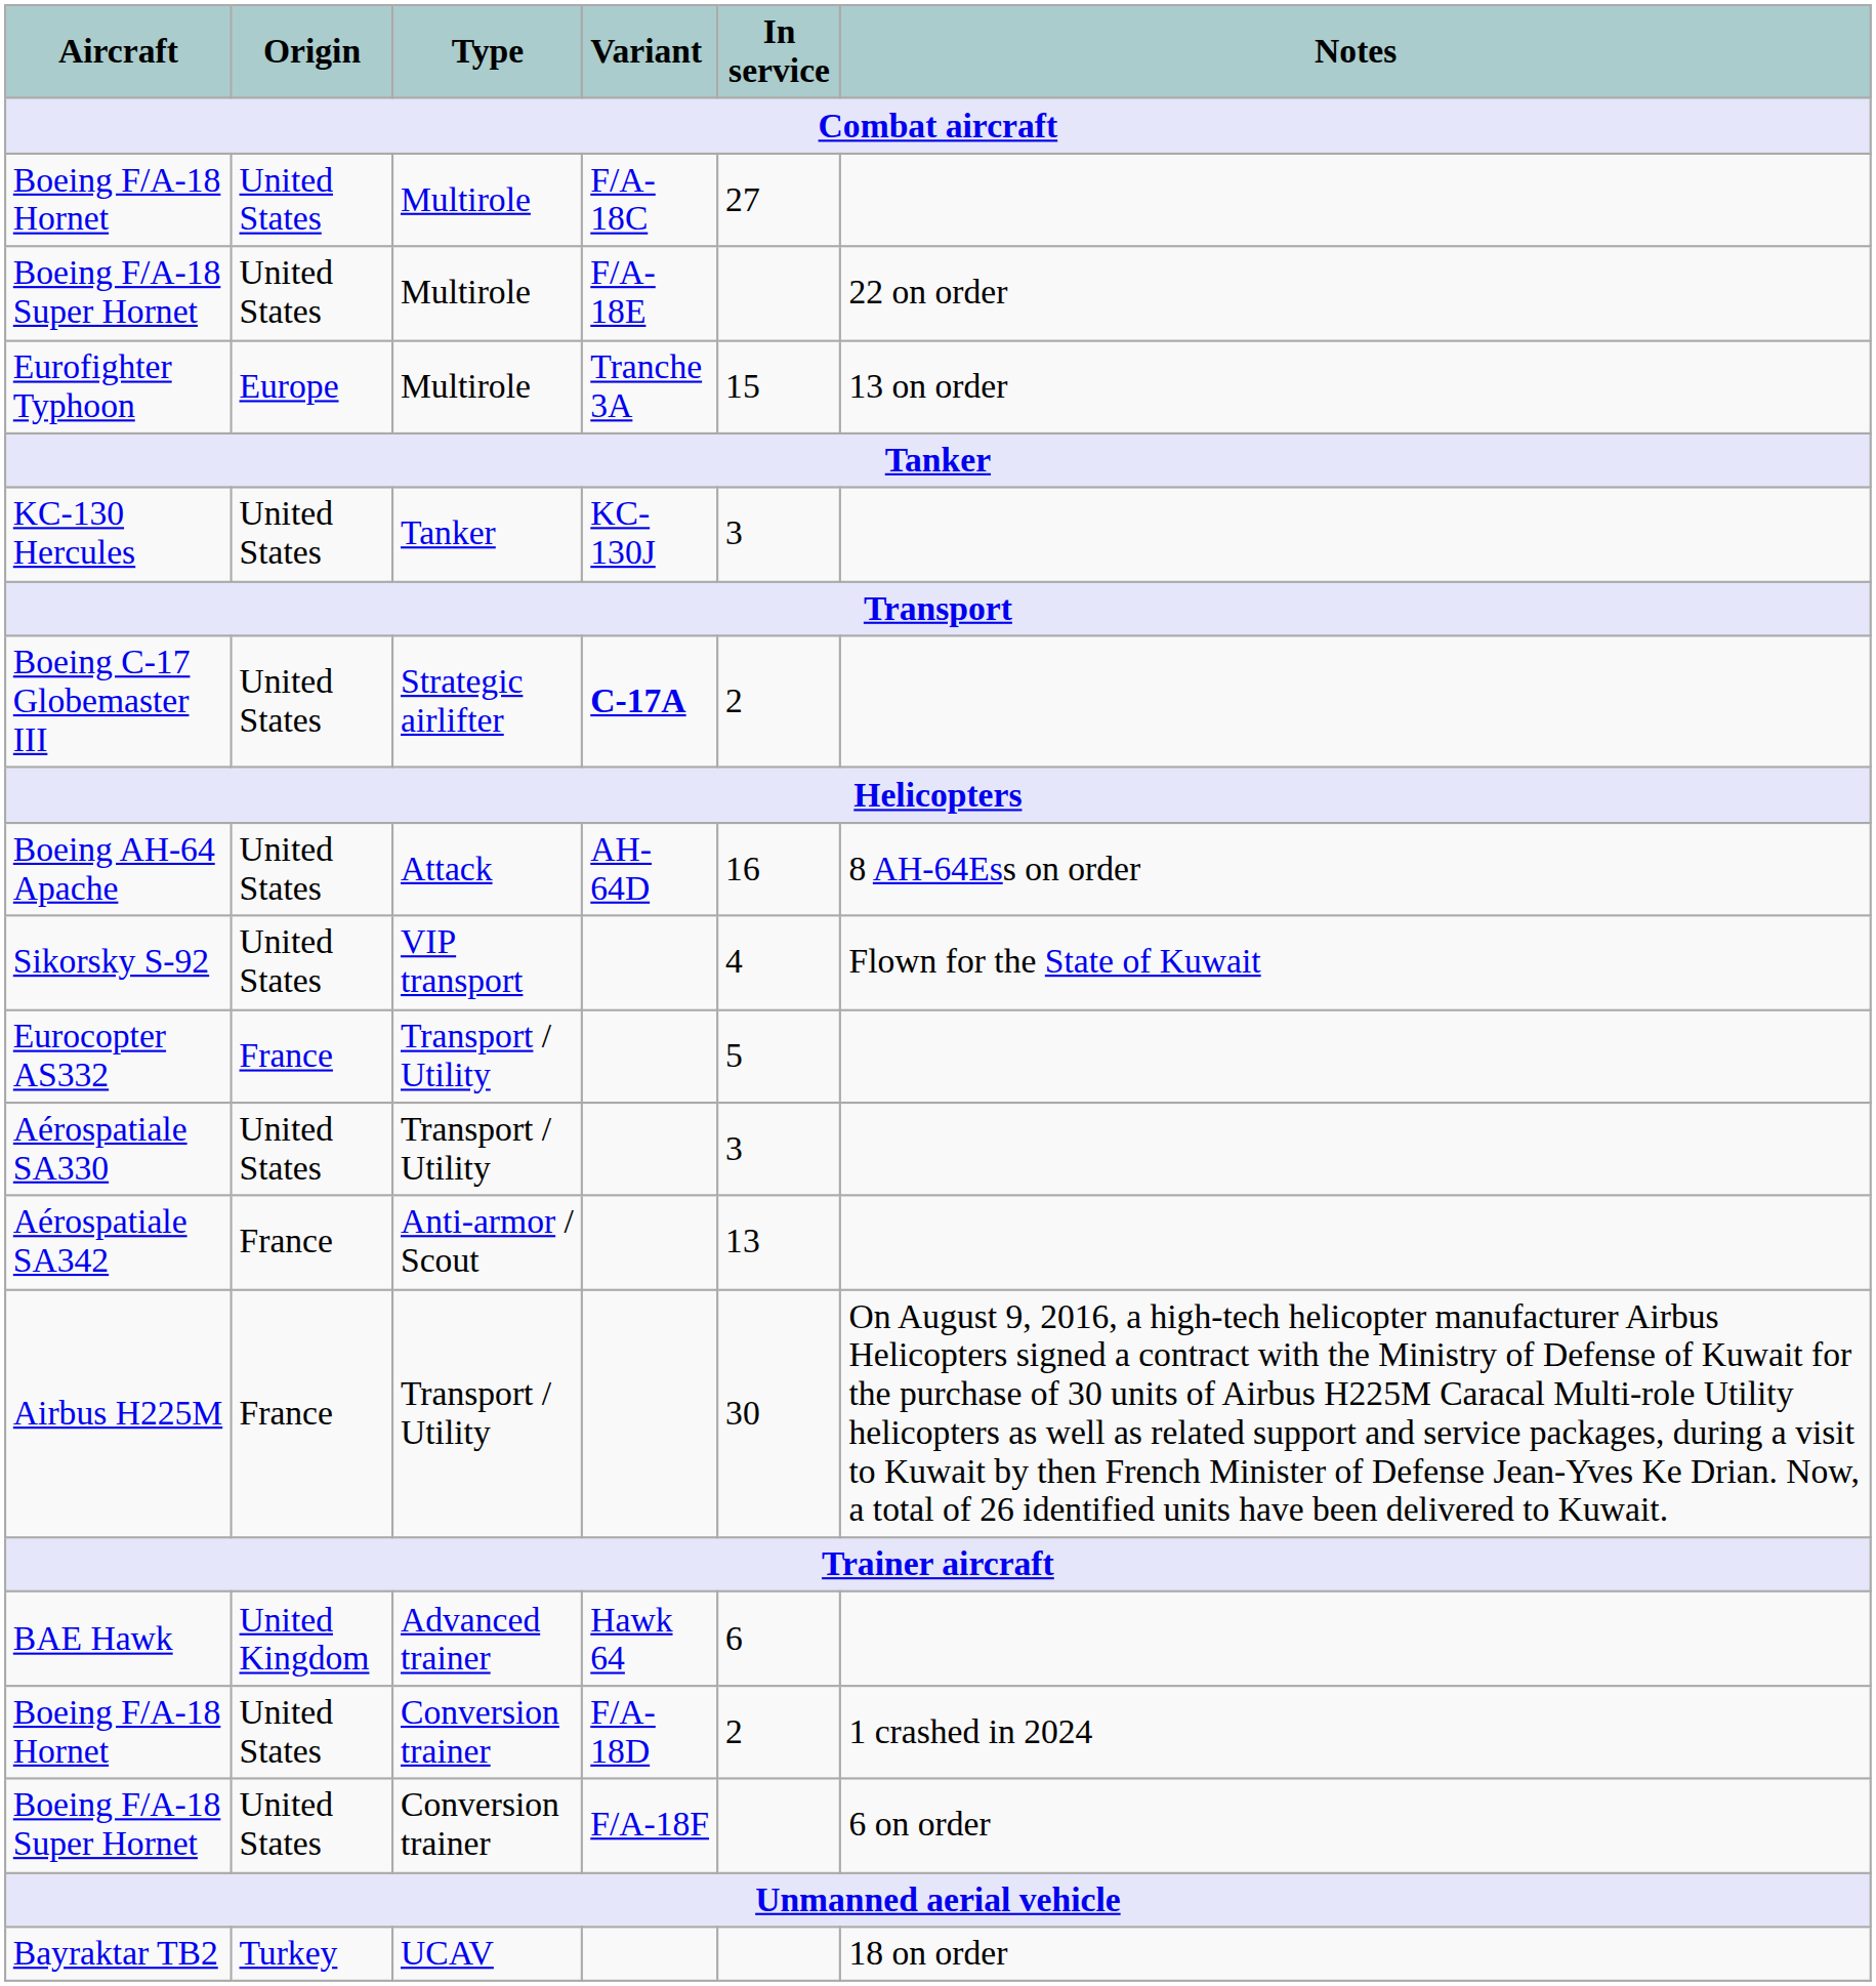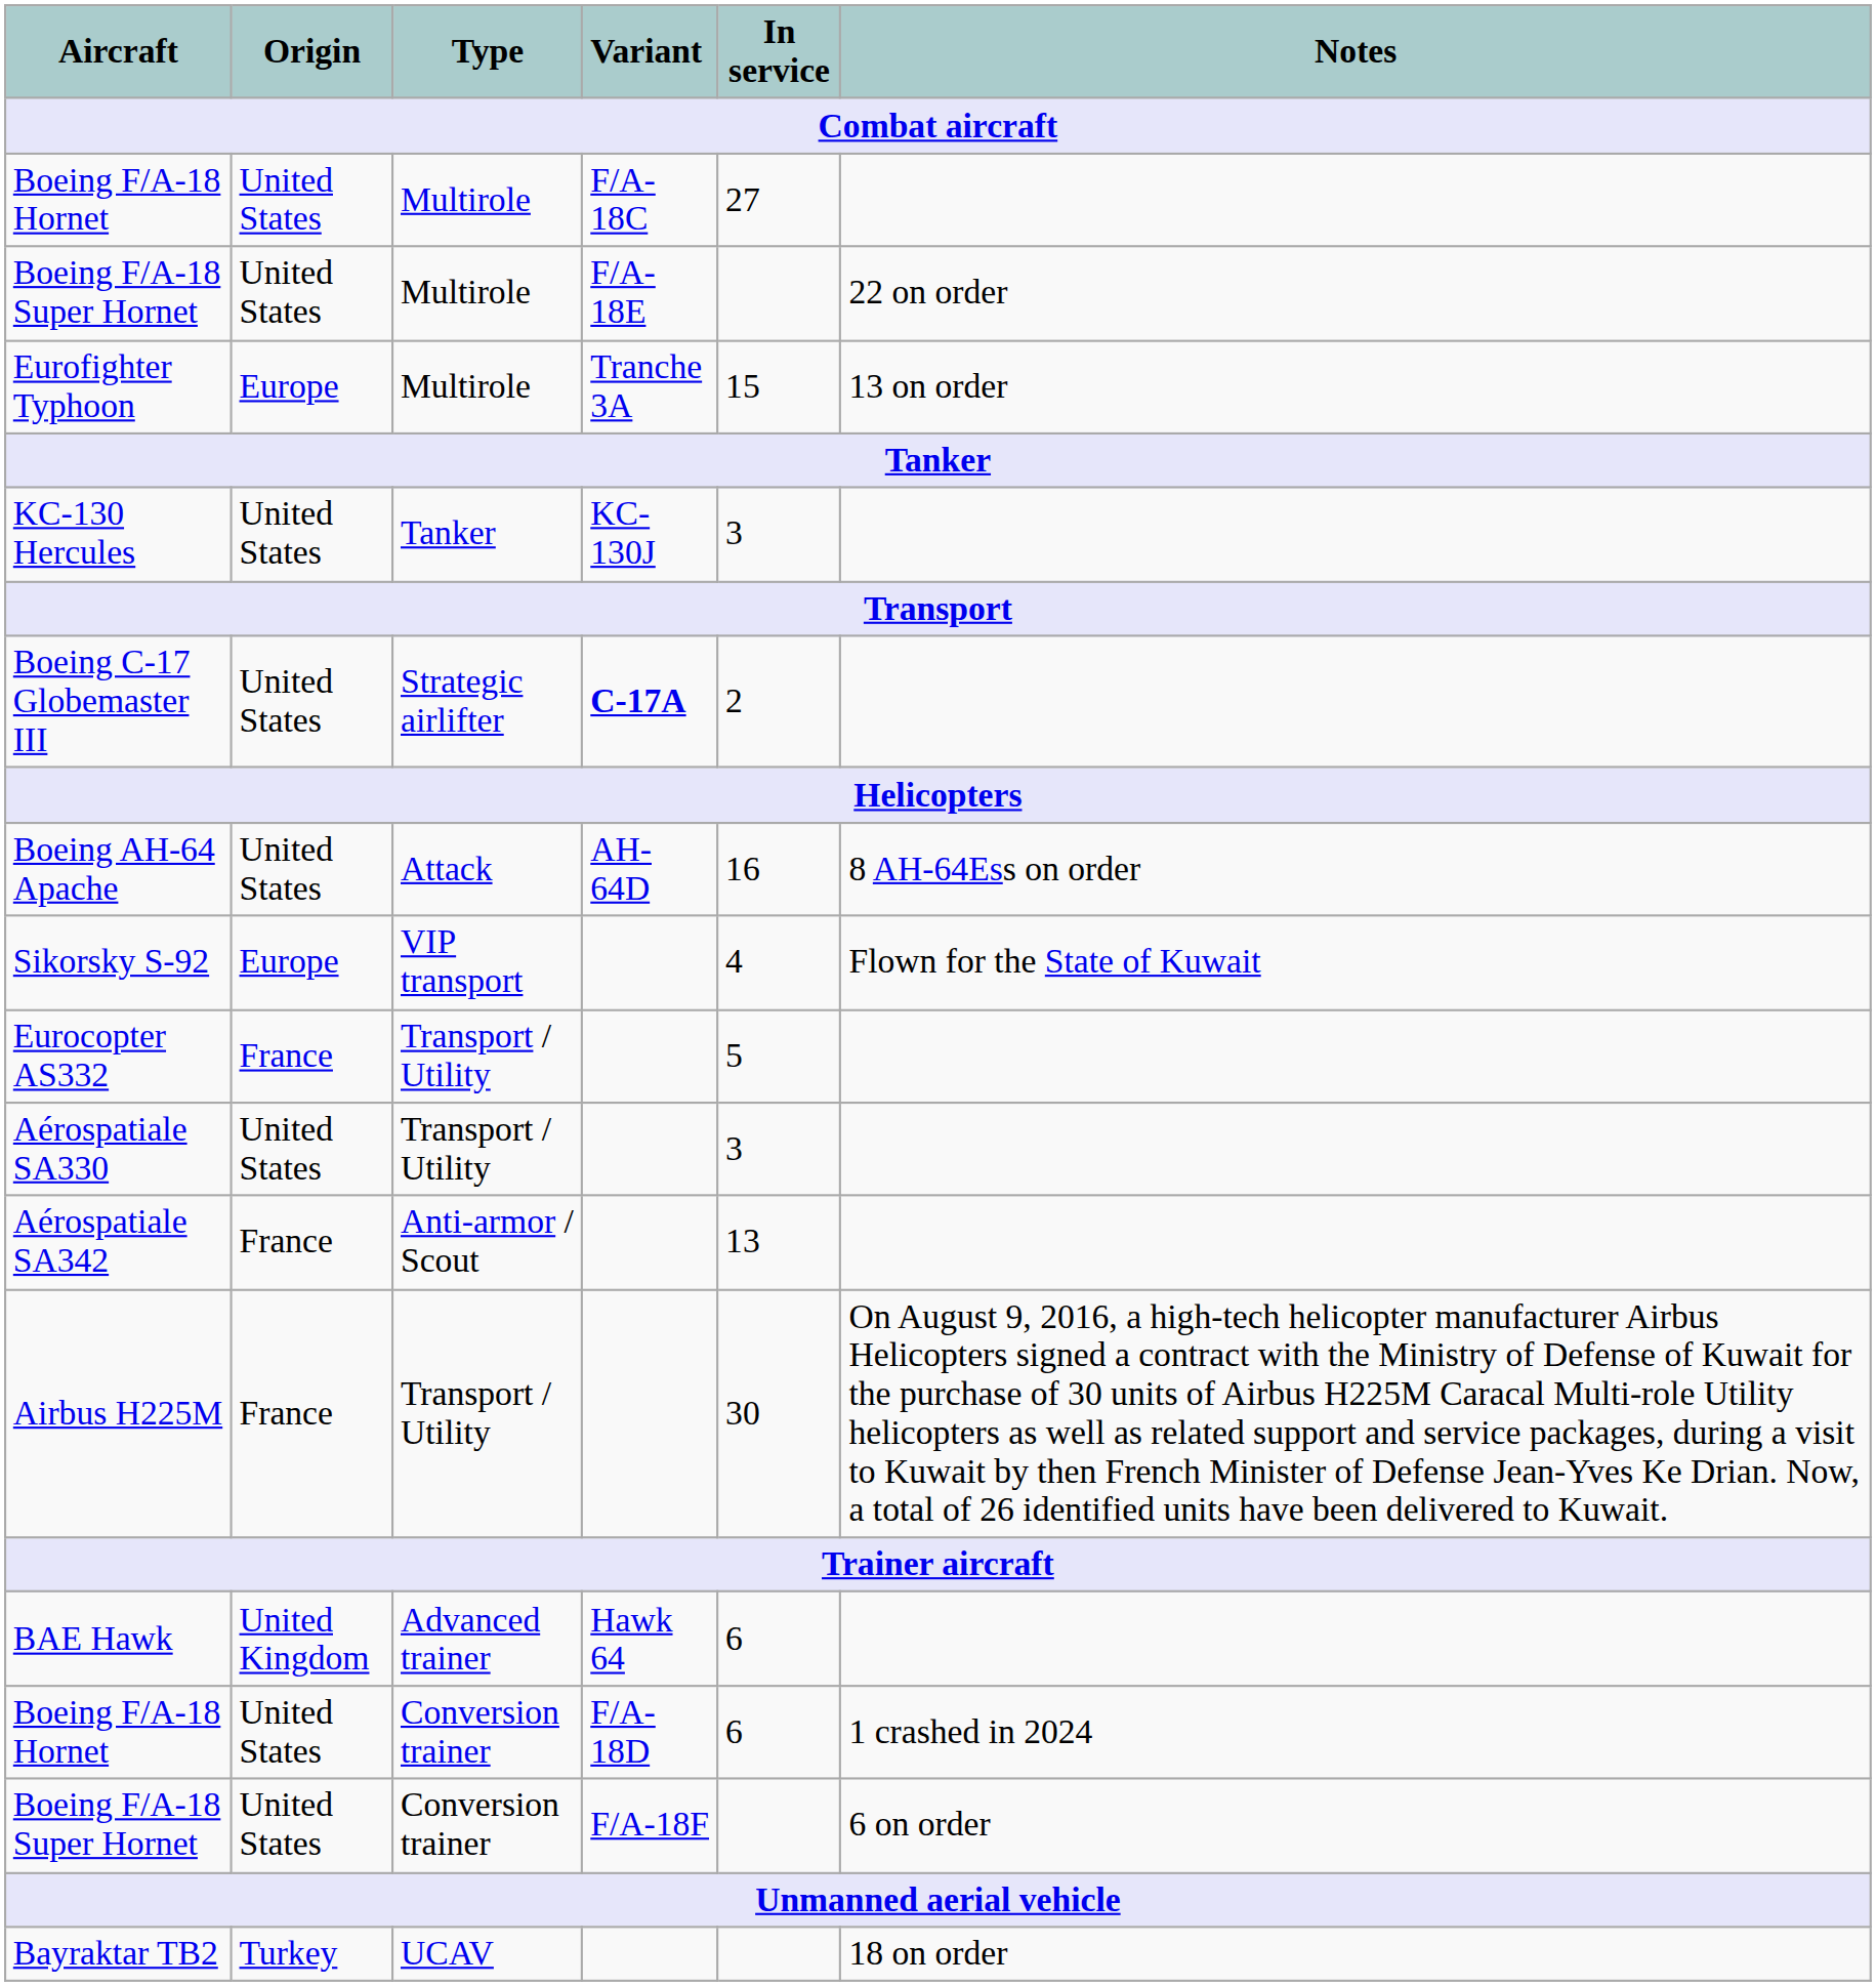Sikorsky S-92 | Origin: United States -> Europe
Boeing F/A-18 Hornet / Conversion trainer | In service: 2 -> 6
